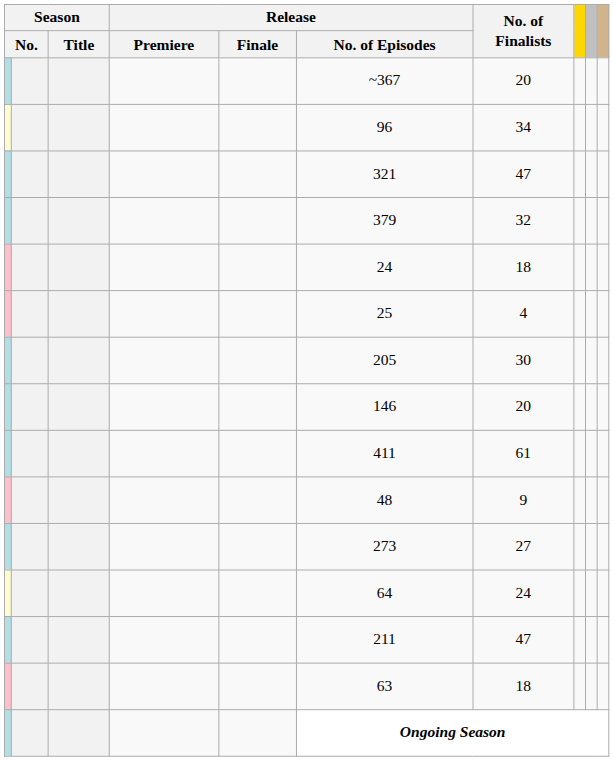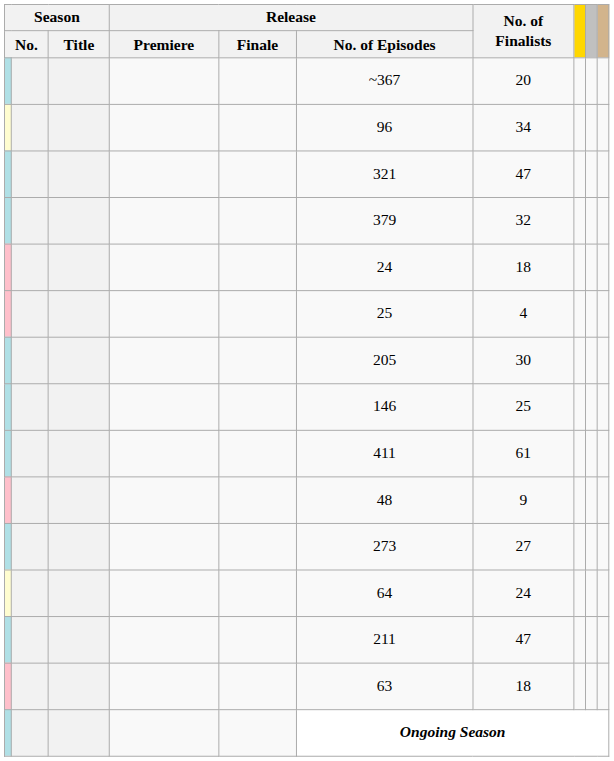row 10 | No. of Finalists: 20 -> 25
